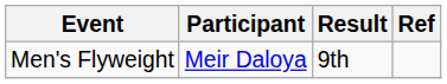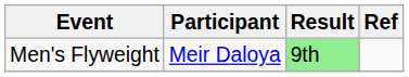Men's Flyweight | Result: no background -> lightgreen background
